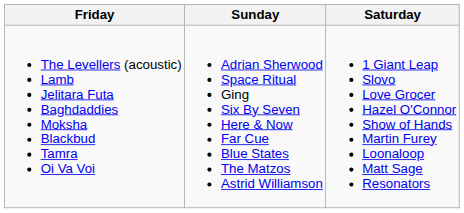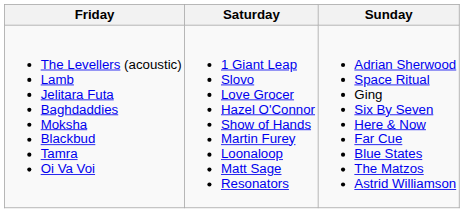columns swapped: Saturday <-> Sunday
